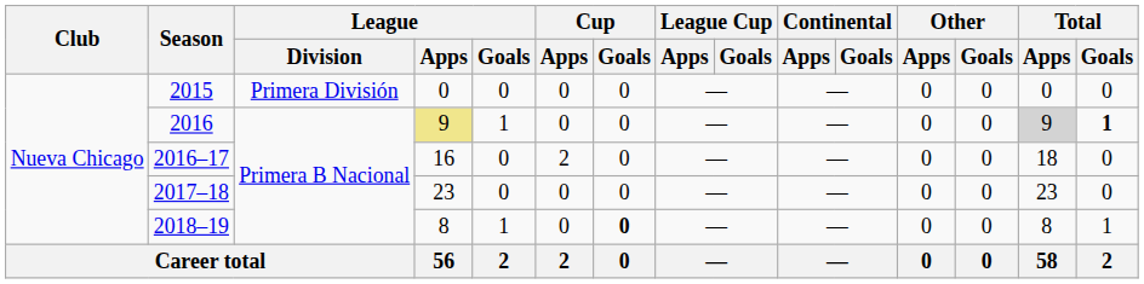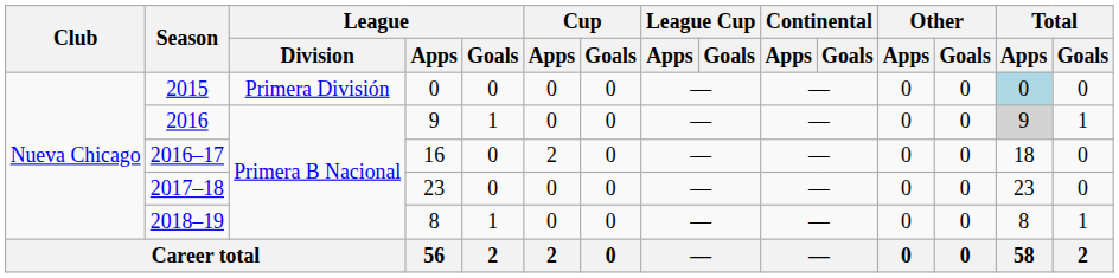2015 | Total / Apps: no background -> lightblue background
2016 | League / Apps: khaki background -> no background
2016 | Total / Goals: bold -> normal
2018–19 | Cup / Goals: bold -> normal
